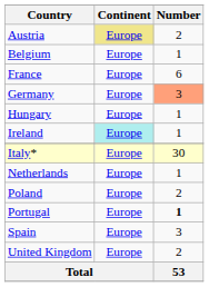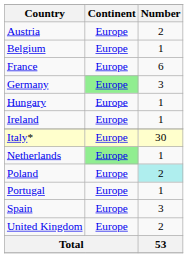Austria | Continent: khaki background -> no background
Germany | Continent: no background -> lightgreen background
Germany | Number: lightsalmon background -> no background
Ireland | Continent: paleturquoise background -> no background
Netherlands | Continent: no background -> lightgreen background
Poland | Number: no background -> paleturquoise background
Portugal | Number: bold -> normal
